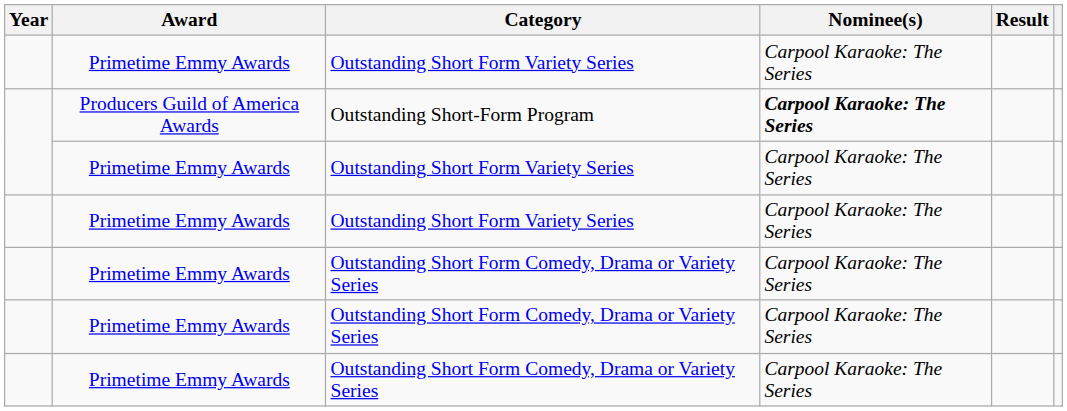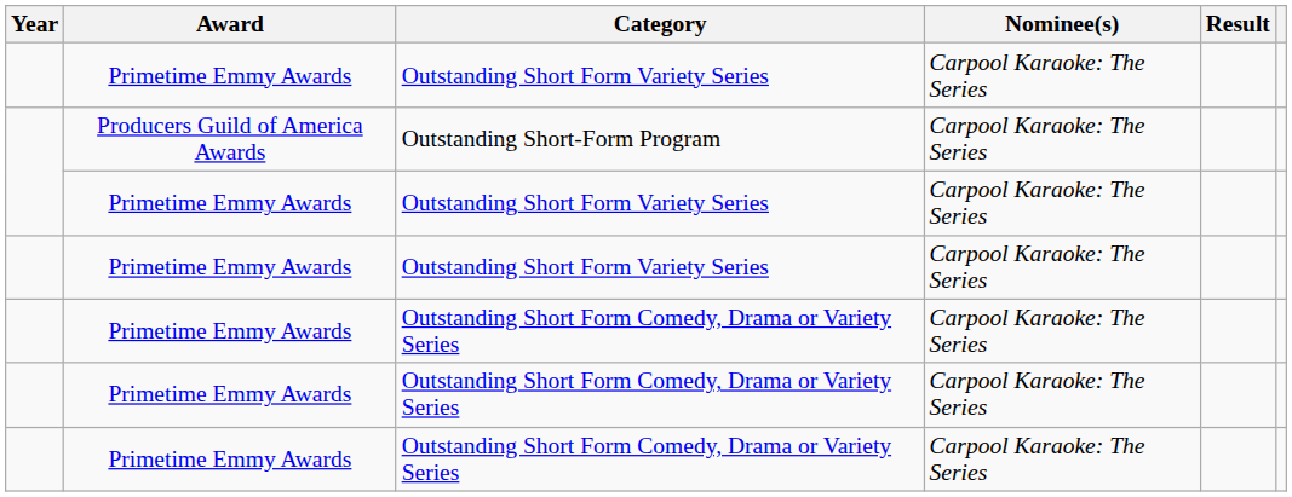Outstanding Short-Form Program | Nominee(s): bold -> normal
